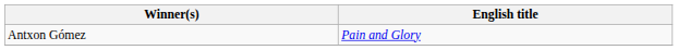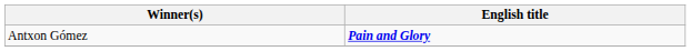Antxon Gómez | English title: normal -> bold
